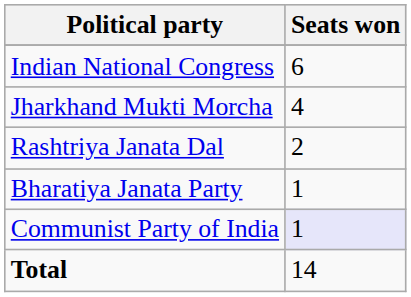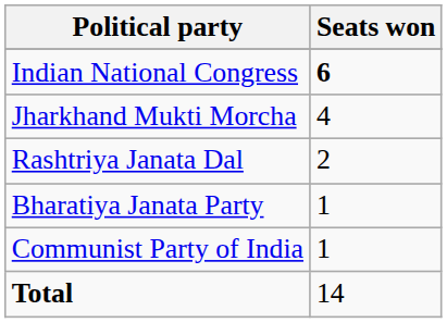Indian National Congress | Seats won: normal -> bold
Communist Party of India | Seats won: lavender background -> no background
